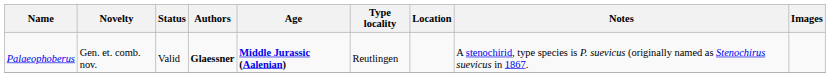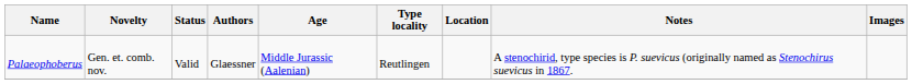Palaeophoberus | Authors: bold -> normal
Palaeophoberus | Age: bold -> normal
